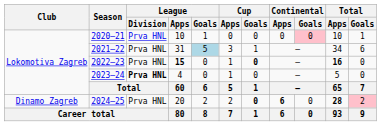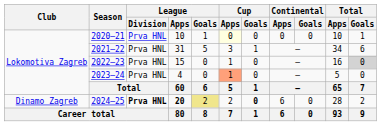2020–21 | Cup / Apps: no background -> lightyellow background
2020–21 | Continental / Goals: pink background -> no background
2021–22 | League / Goals: lightblue background -> no background
2022–23 | League / Apps: bold -> normal
2022–23 | Cup / Goals: bold -> normal
2022–23 | Total / Apps: bold -> normal
2022–23 | Total / Goals: no background -> lightgrey background
2023–24 | League / Division: bold -> normal
2023–24 | Cup / Apps: no background -> lightsalmon background
2024–25 | League / Division: normal -> bold
2024–25 | League / Apps: normal -> bold
2024–25 | League / Goals: no background -> khaki background
2024–25 | Continental / Apps: bold -> normal
2024–25 | Total / Apps: bold -> normal
2024–25 | Total / Goals: pink background -> no background
